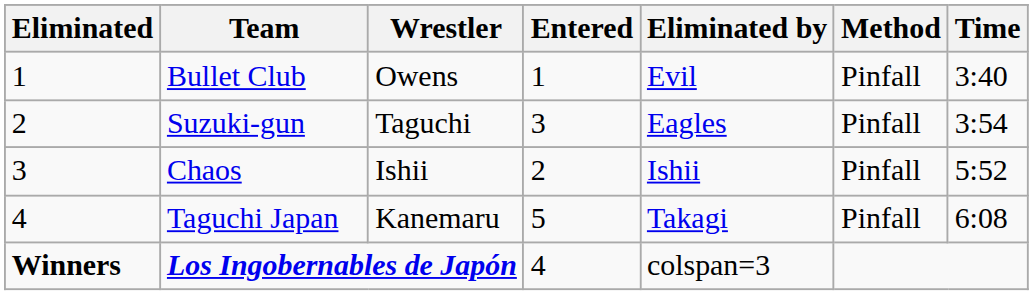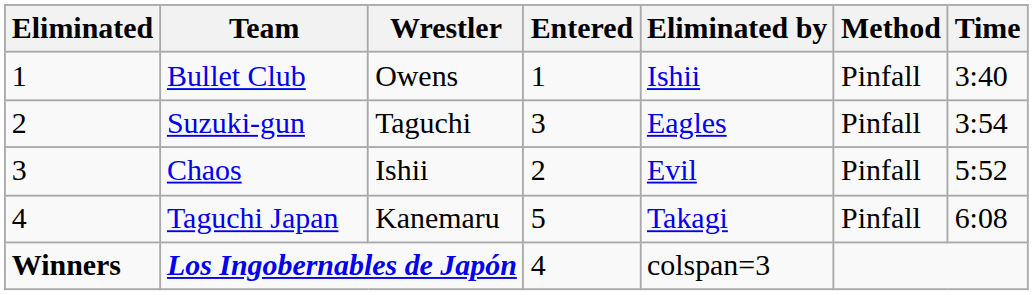Bullet Club | Eliminated by: Evil -> Ishii
Chaos | Eliminated by: Ishii -> Evil
